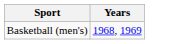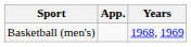+ column: App.
